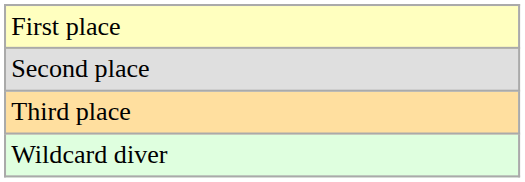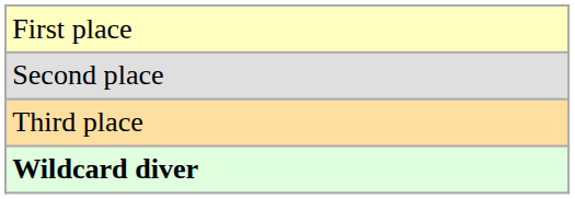row 4 | column 1: normal -> bold
